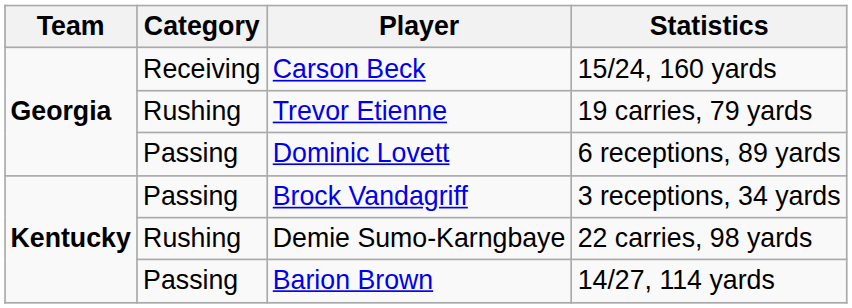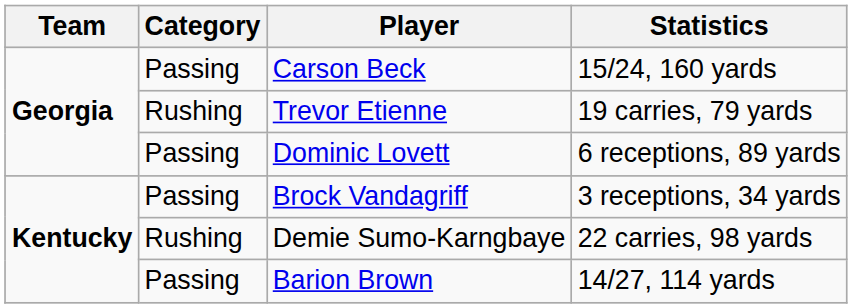Carson Beck | Category: Receiving -> Passing
